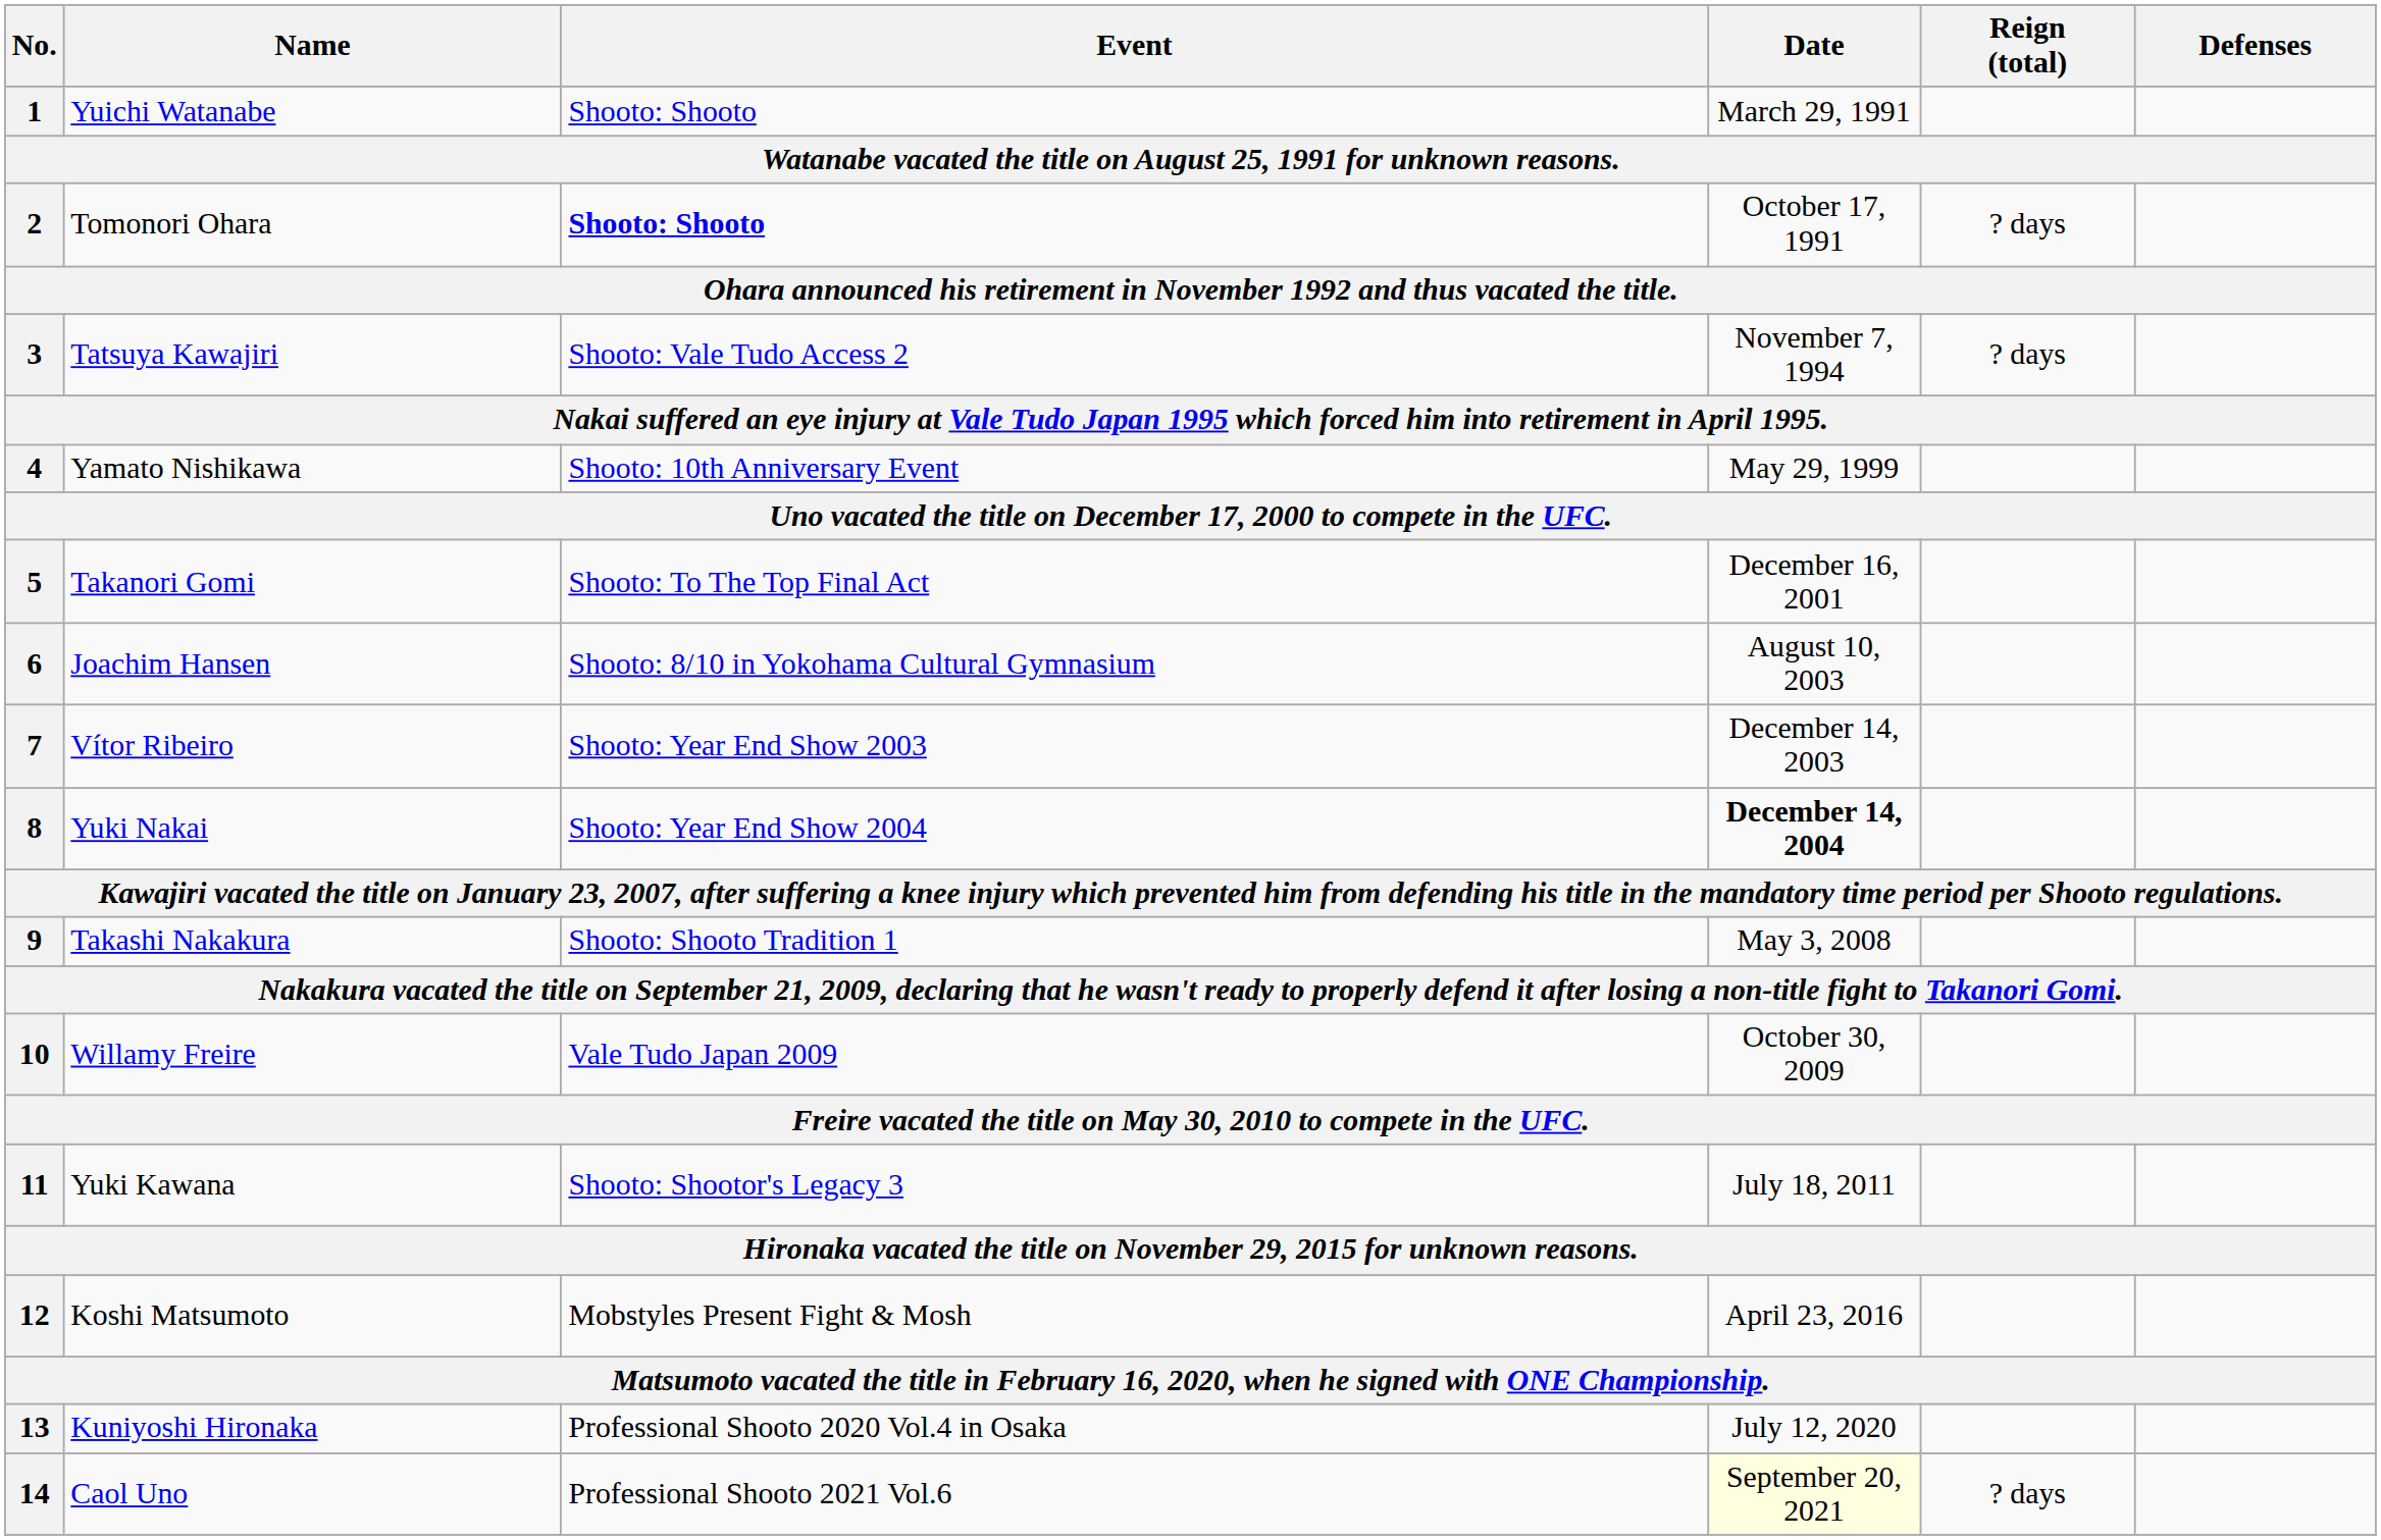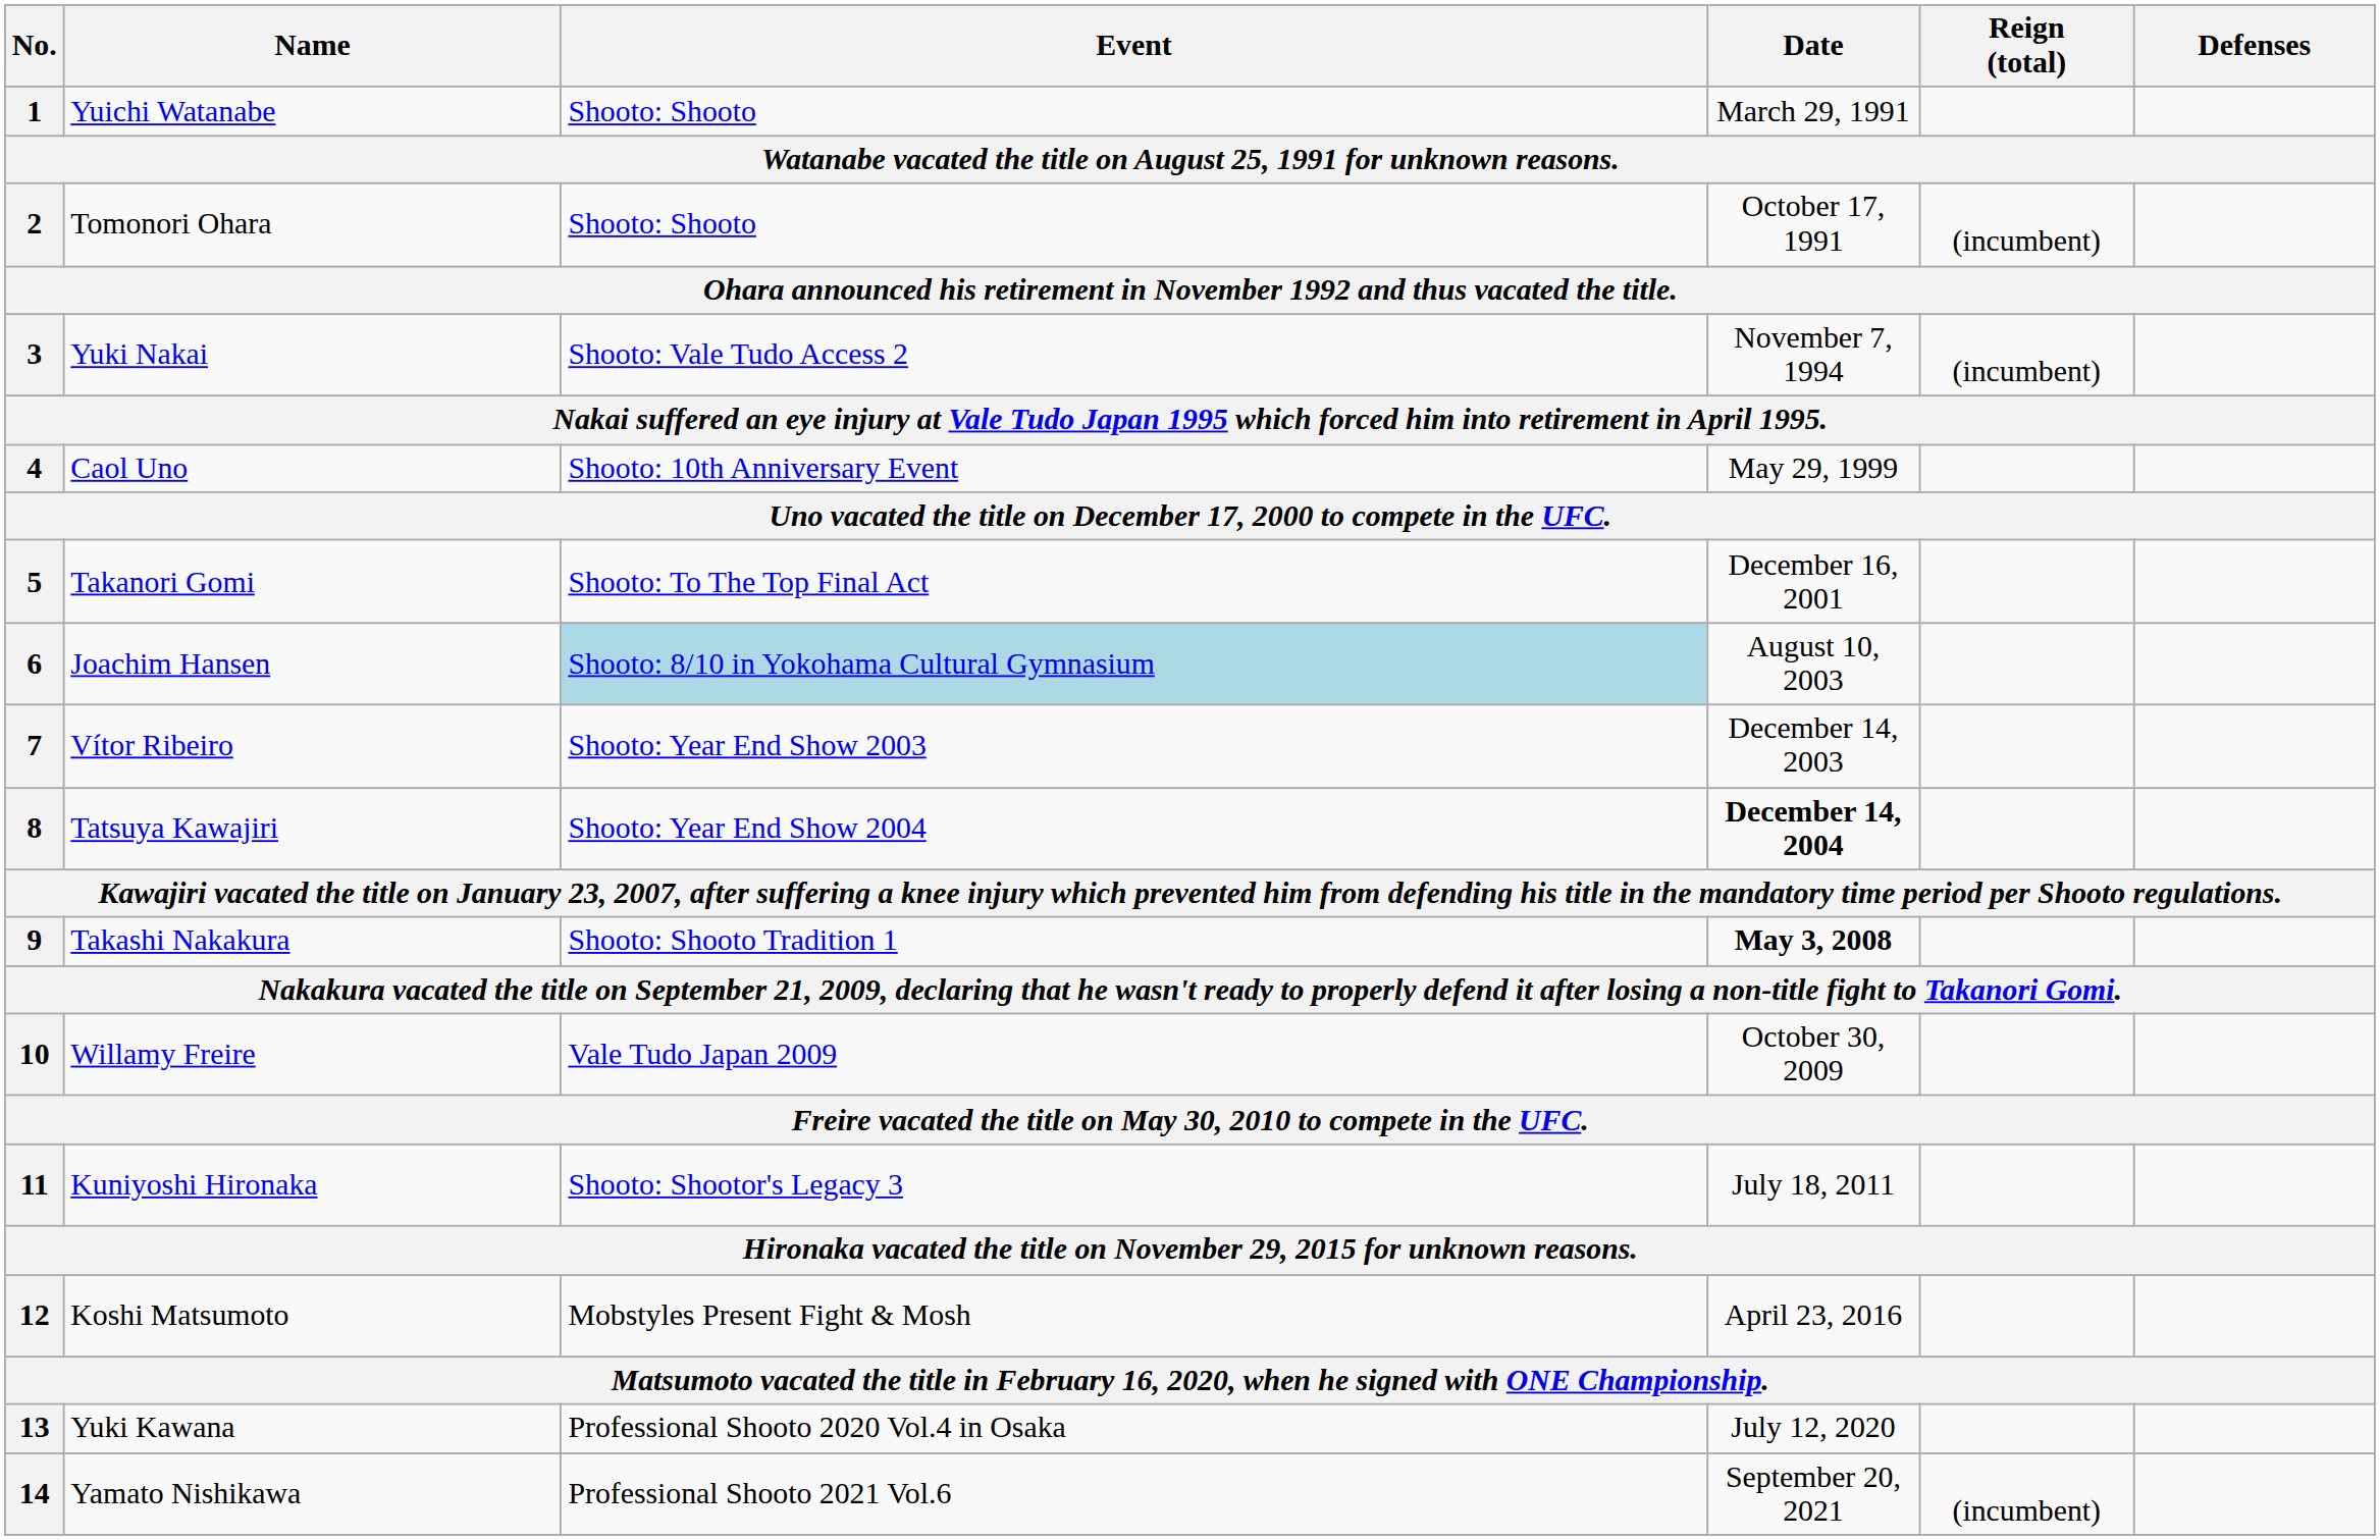2 | Event: bold -> normal
2 | Reign (total): ? days -> (incumbent)
3 | Name: Tatsuya Kawajiri -> Yuki Nakai
3 | Reign (total): ? days -> (incumbent)
4 | Name: Yamato Nishikawa -> Caol Uno
6 | Event: no background -> lightblue background
8 | Name: Yuki Nakai -> Tatsuya Kawajiri
9 | Date: normal -> bold
11 | Name: Yuki Kawana -> Kuniyoshi Hironaka
13 | Name: Kuniyoshi Hironaka -> Yuki Kawana
14 | Name: Caol Uno -> Yamato Nishikawa
14 | Date: lightyellow background -> no background
14 | Reign (total): ? days -> (incumbent)
